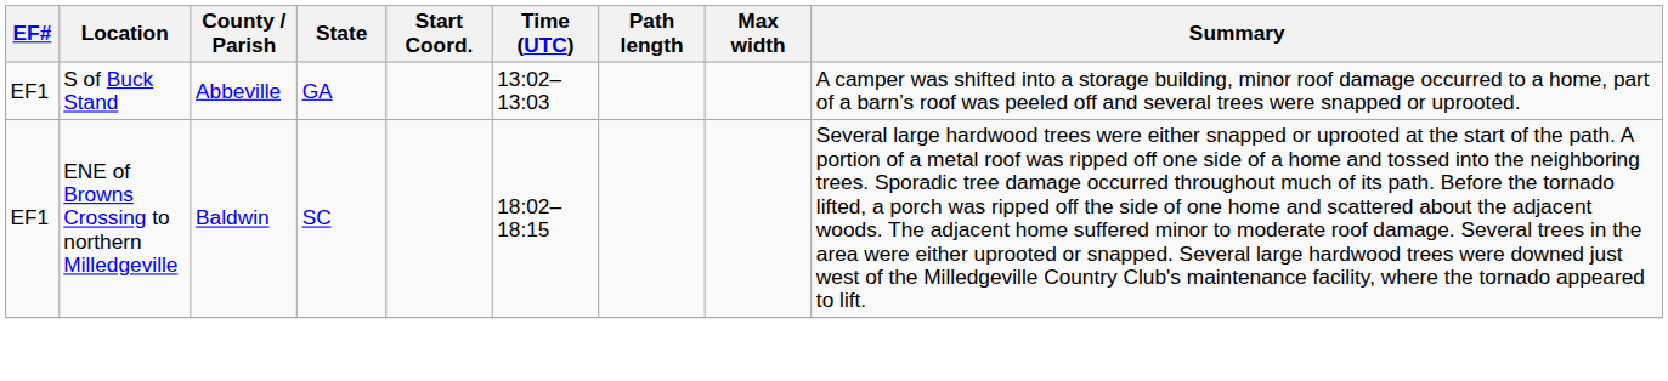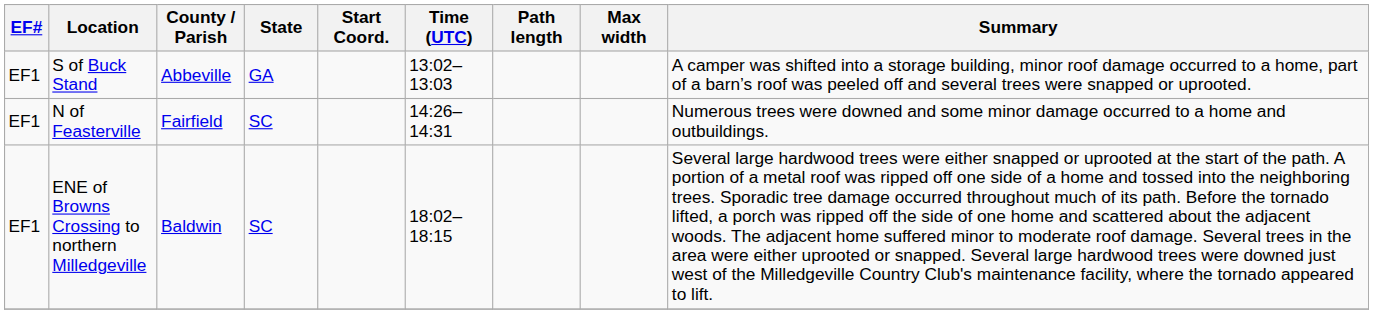+ row: EF1 | N of Feasterville | Fairfield | SC | 14:26–14:31 | Numerous trees were downed and some minor damage occurred to a home and outbuildings.
